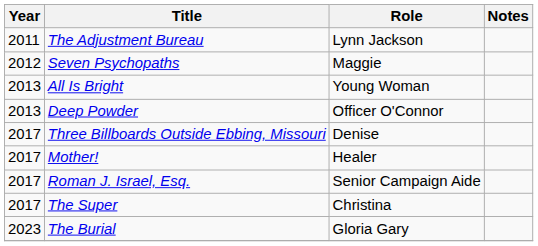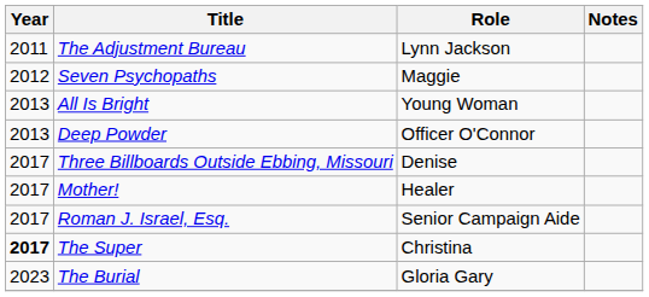The Super | Year: normal -> bold
